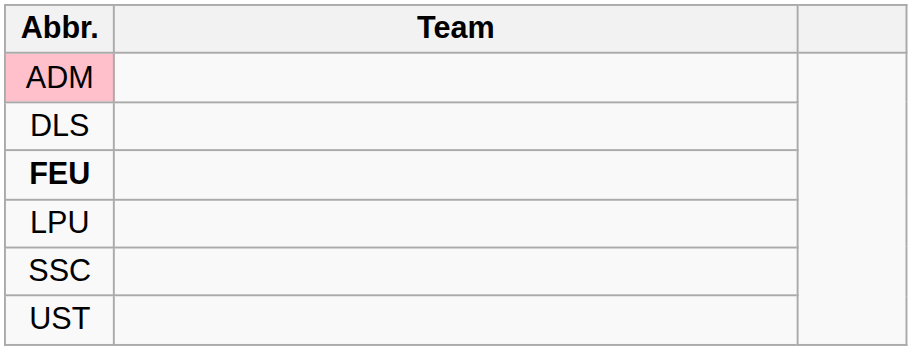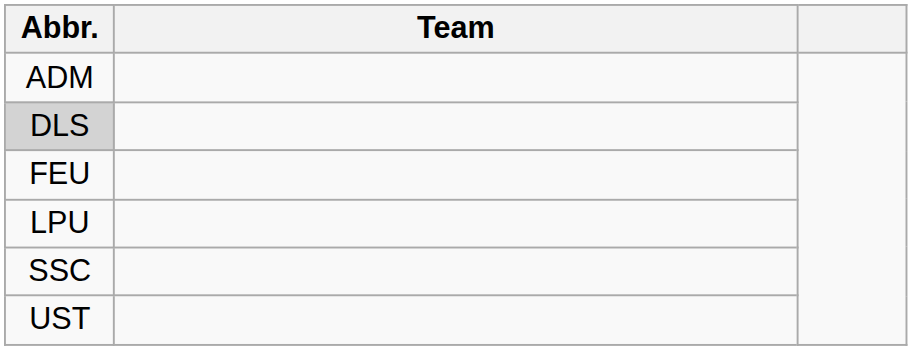ADM | Abbr.: pink background -> no background
DLS | Abbr.: no background -> lightgrey background
FEU | Abbr.: bold -> normal
